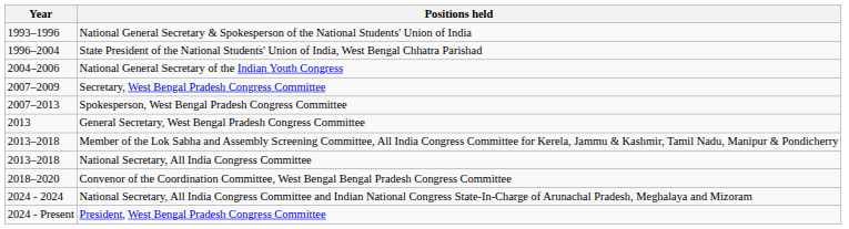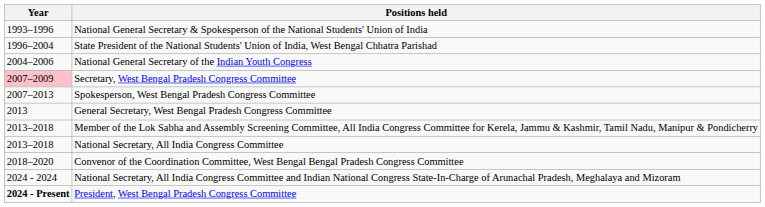Secretary, West Bengal Pradesh Congress Committee | Year: no background -> pink background
President, West Bengal Pradesh Congress Committee | Year: normal -> bold
